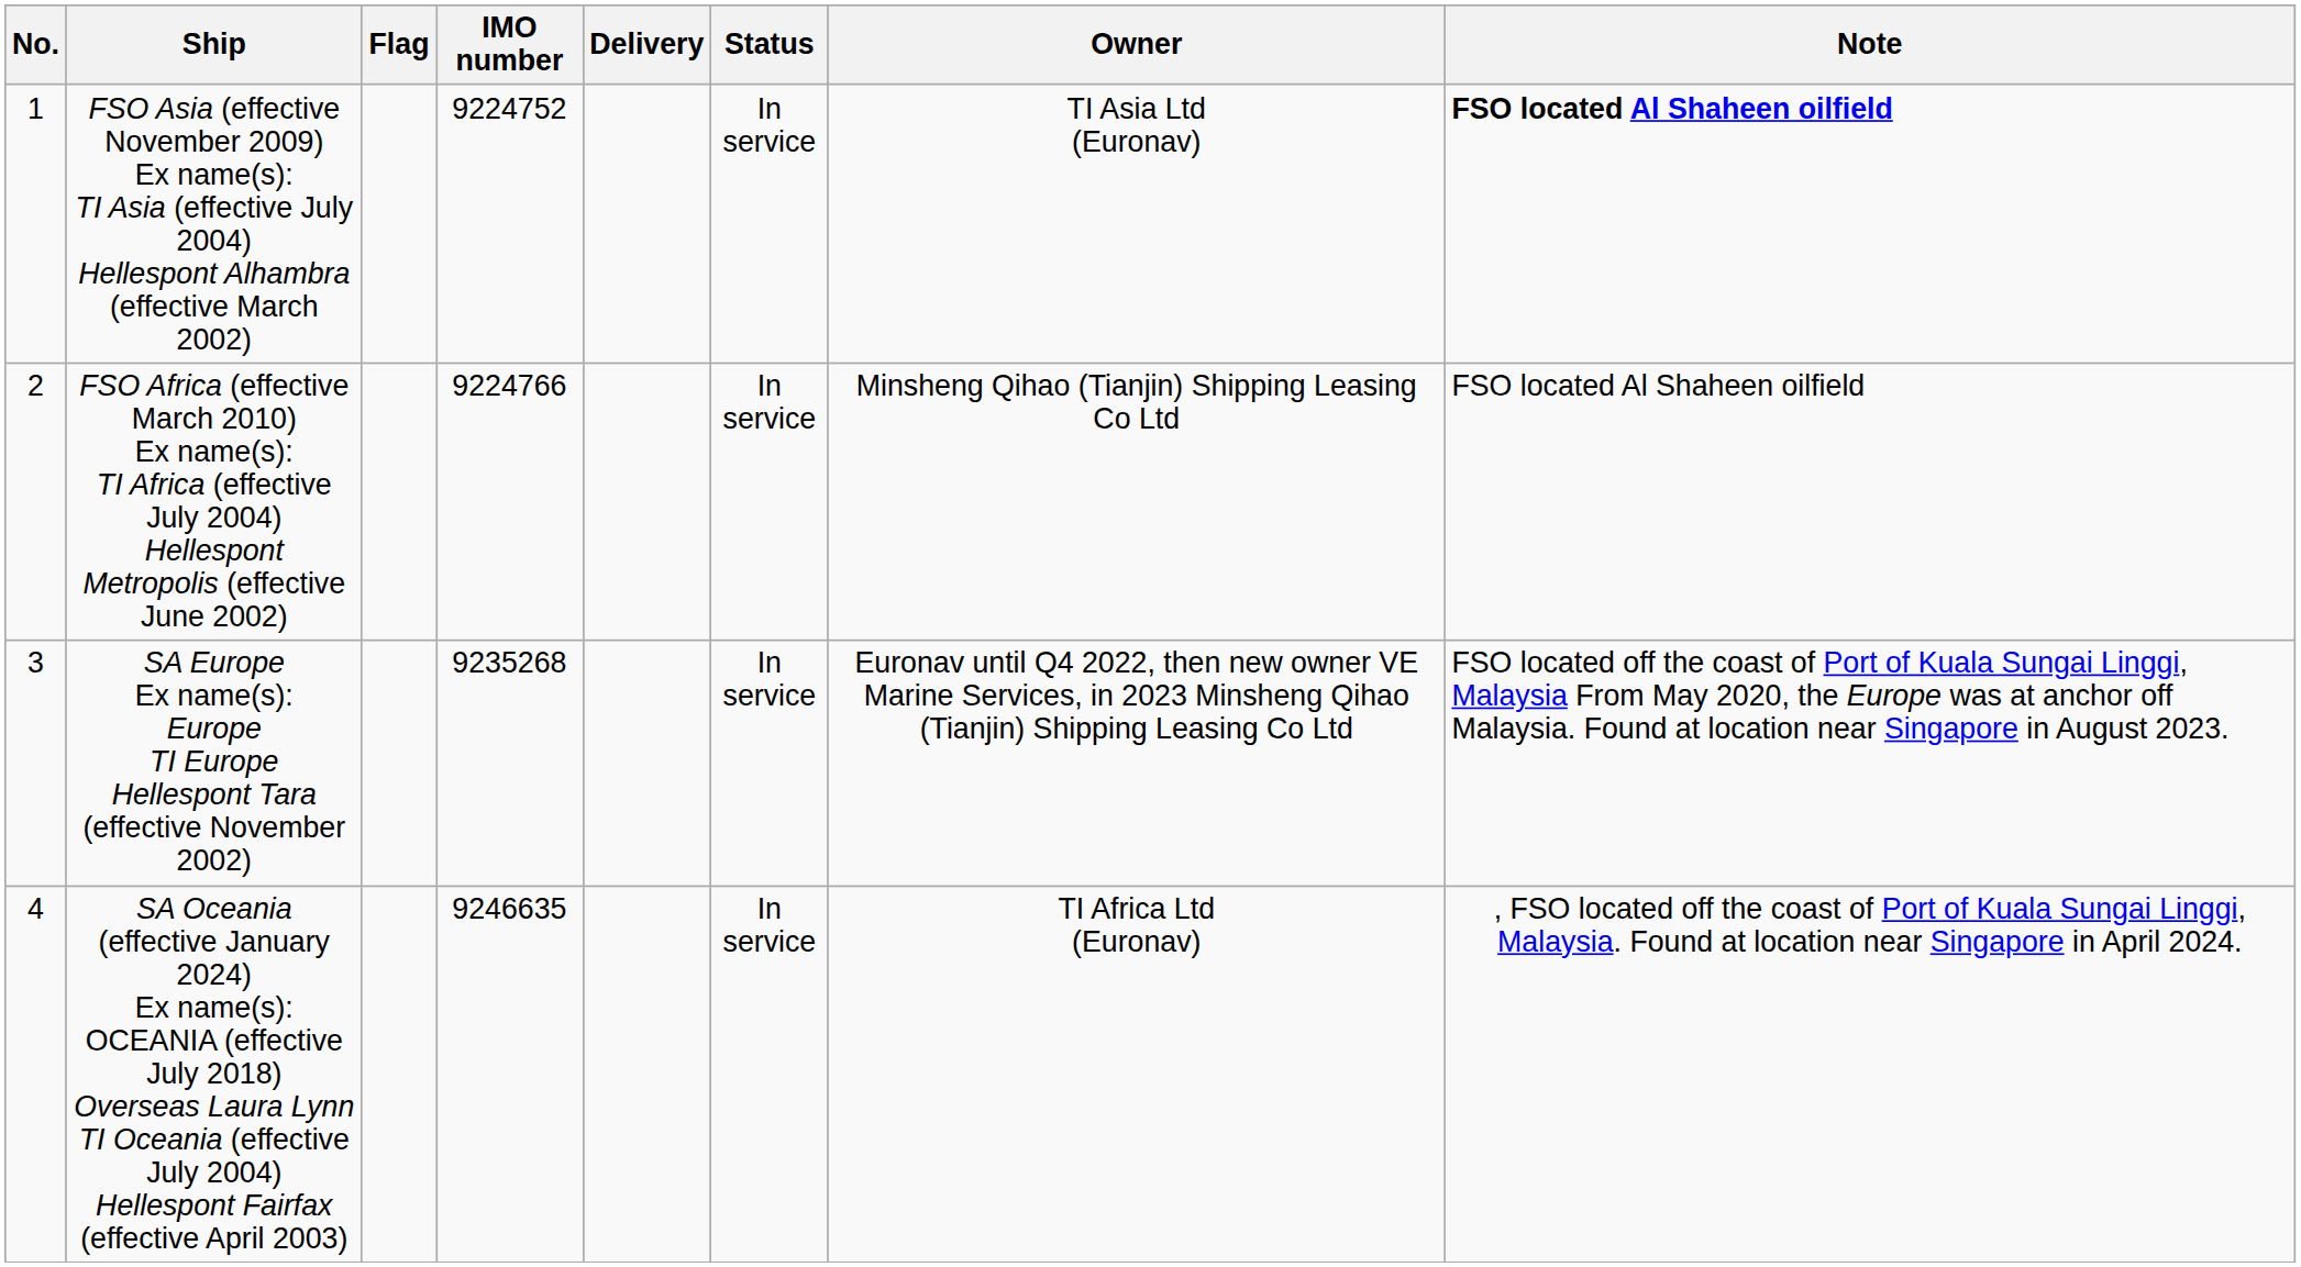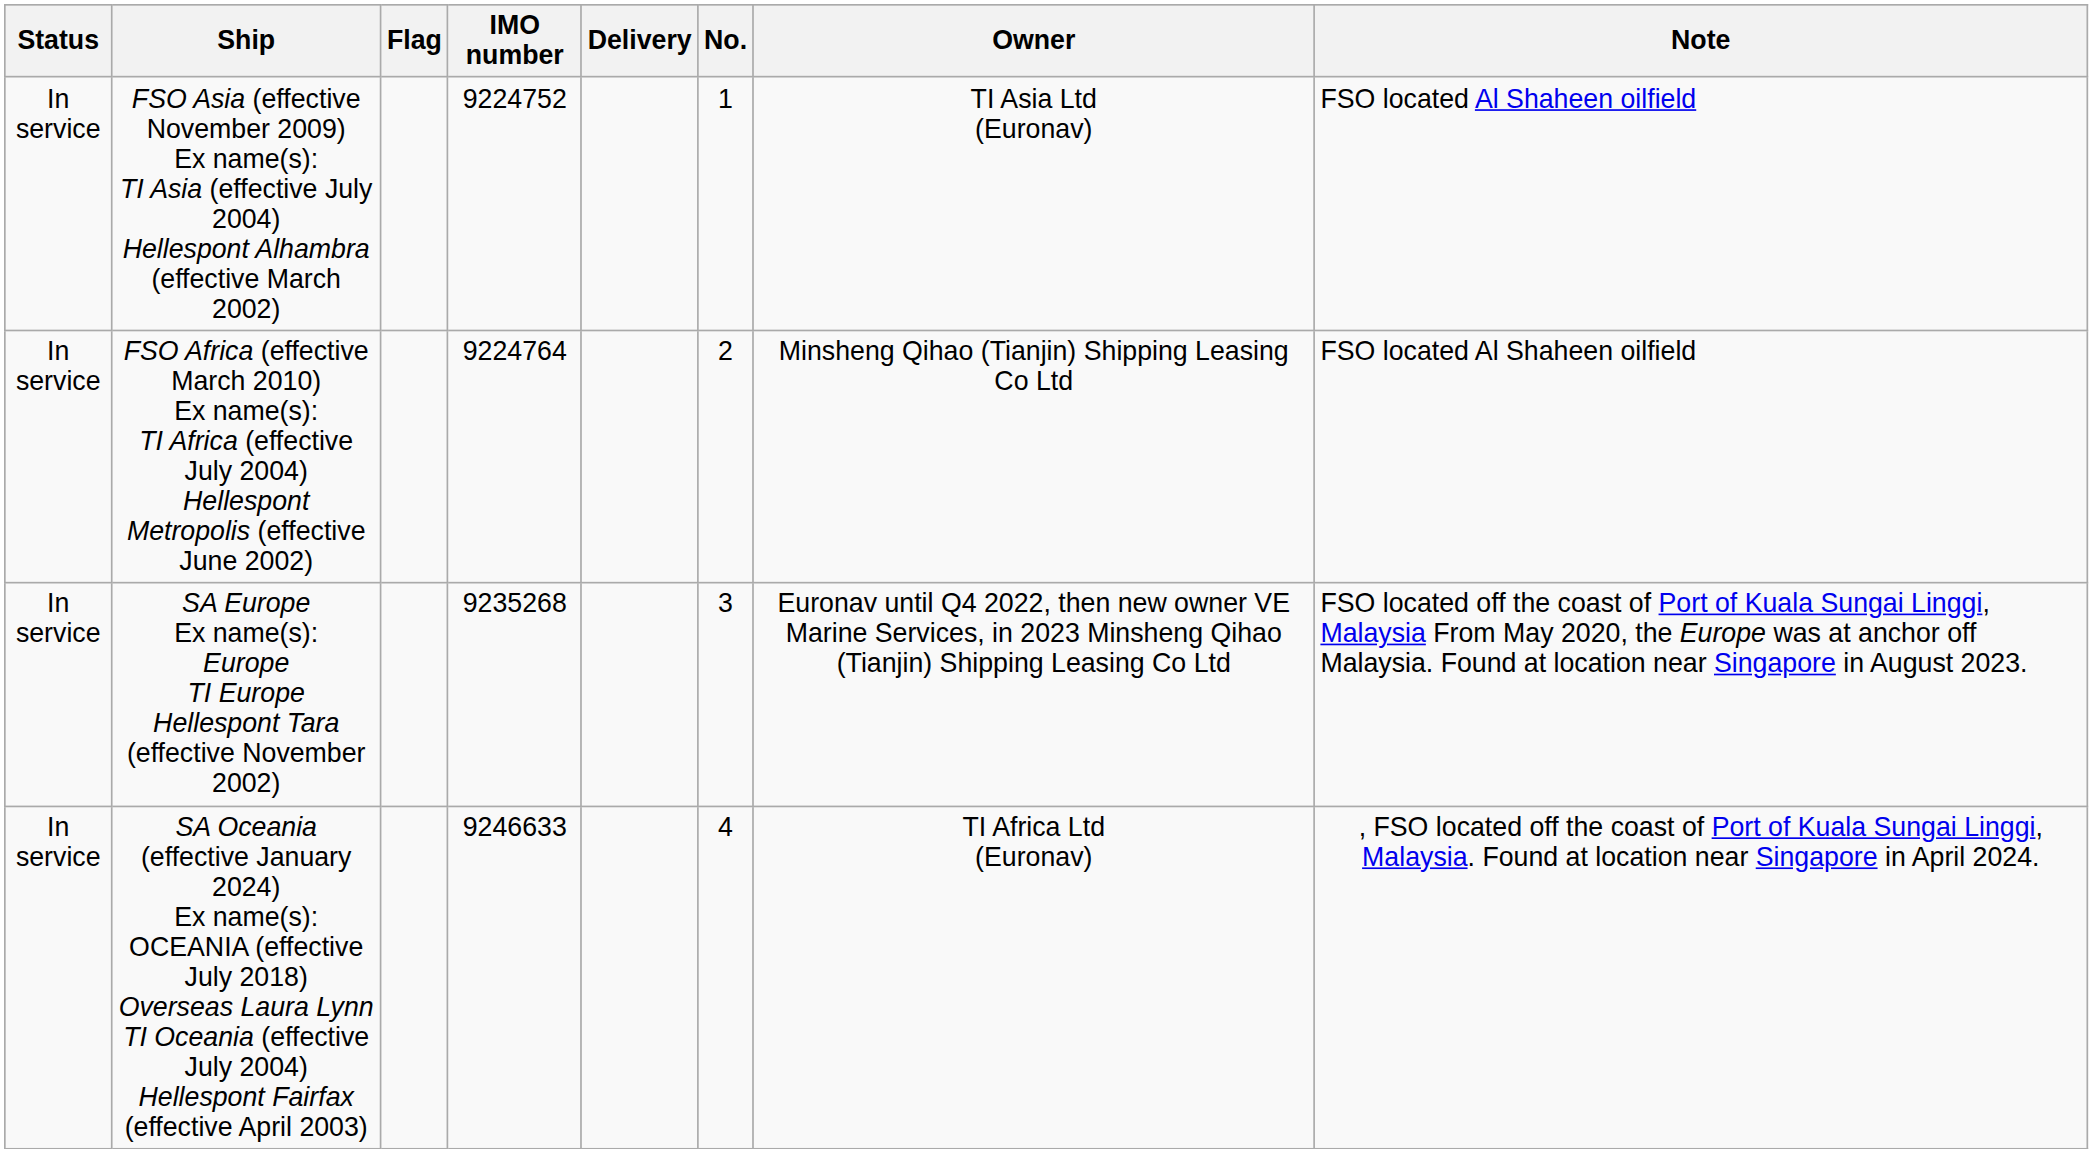columns swapped: No. <-> Status
row 2 | Note: bold -> normal
row 3 | IMO number: 9224766 -> 9224764
row 5 | IMO number: 9246635 -> 9246633
